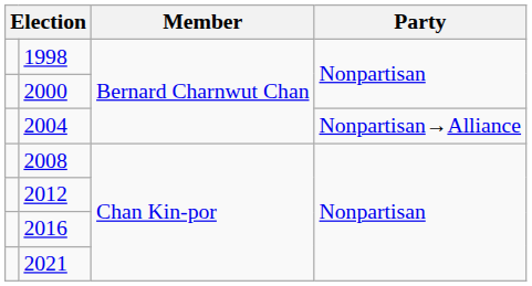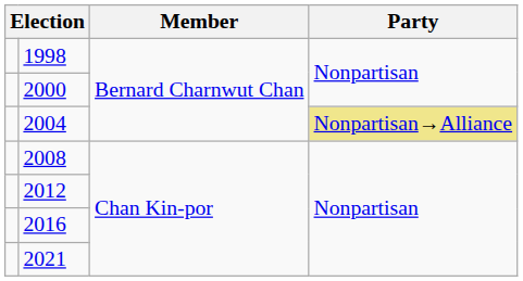2004 | Party: no background -> khaki background
